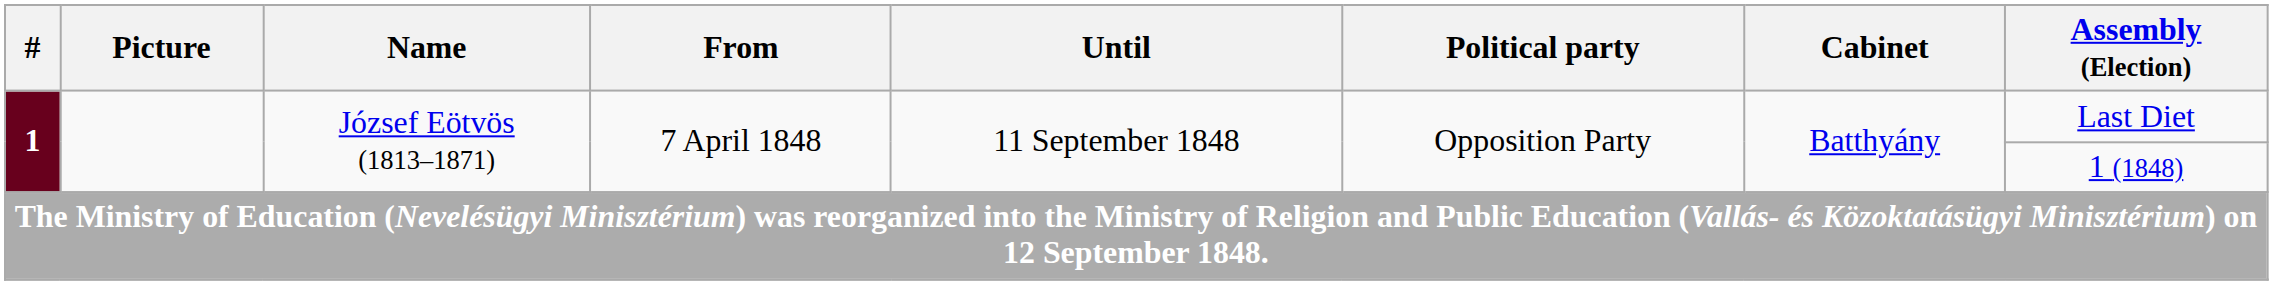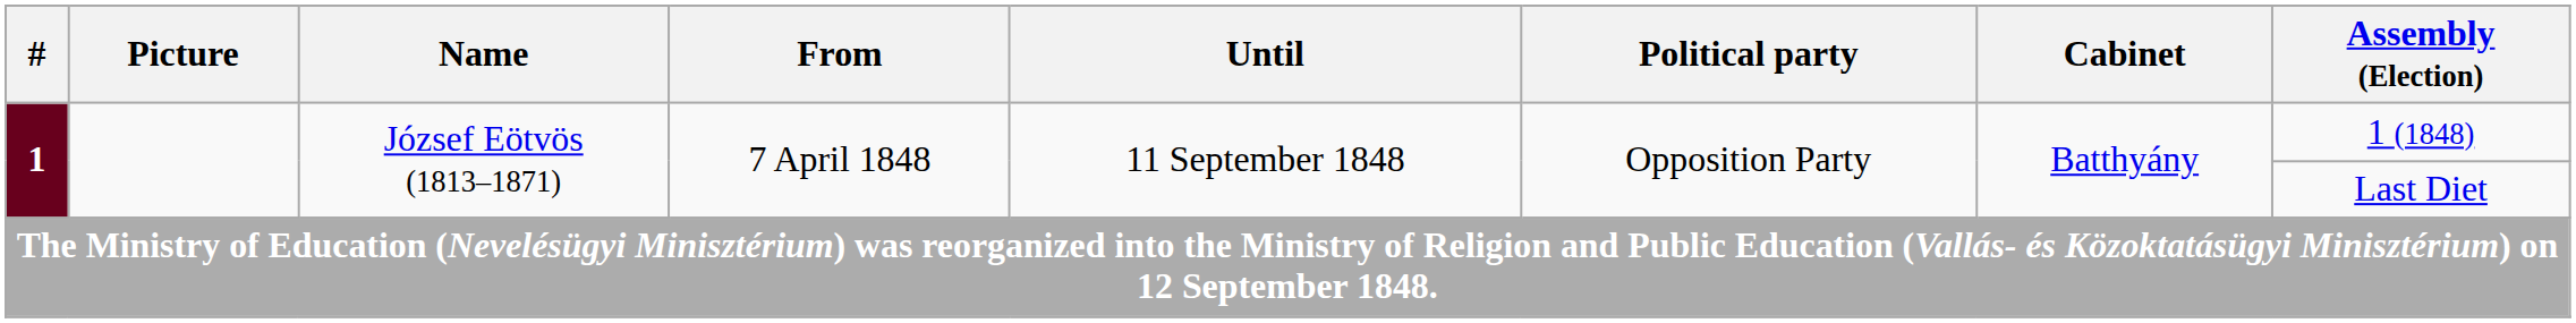row 2 | Assembly (Election): Last Diet -> 1 (1848)
row 3 | Assembly (Election): 1 (1848) -> Last Diet
